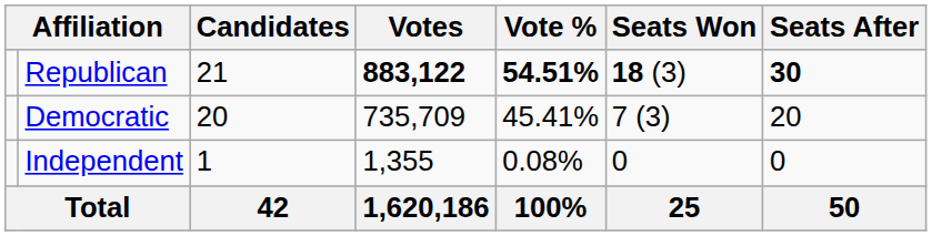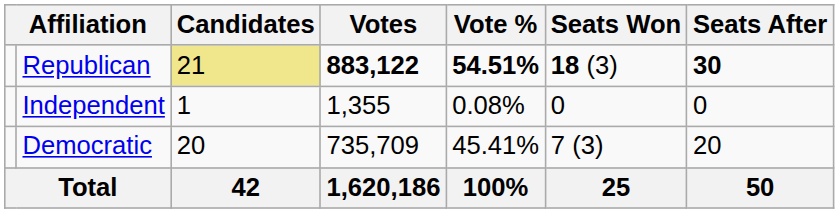Republican | Candidates: no background -> khaki background
rows swapped: Democratic <-> Independent
